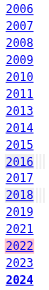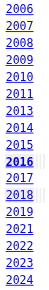2007 | column 1: no background -> lightyellow background
2016 | column 1: normal -> bold
2022 | column 1: pink background -> no background
2024 | column 1: bold -> normal
